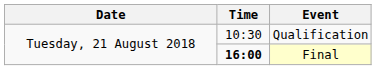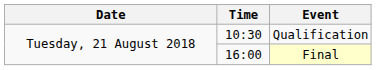Final | Time: bold -> normal
